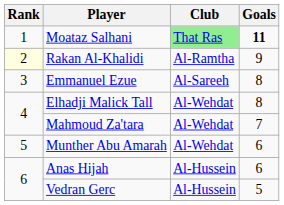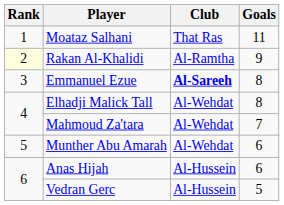Moataz Salhani | Club: lightgreen background -> no background
Moataz Salhani | Goals: bold -> normal
Emmanuel Ezue | Club: normal -> bold
